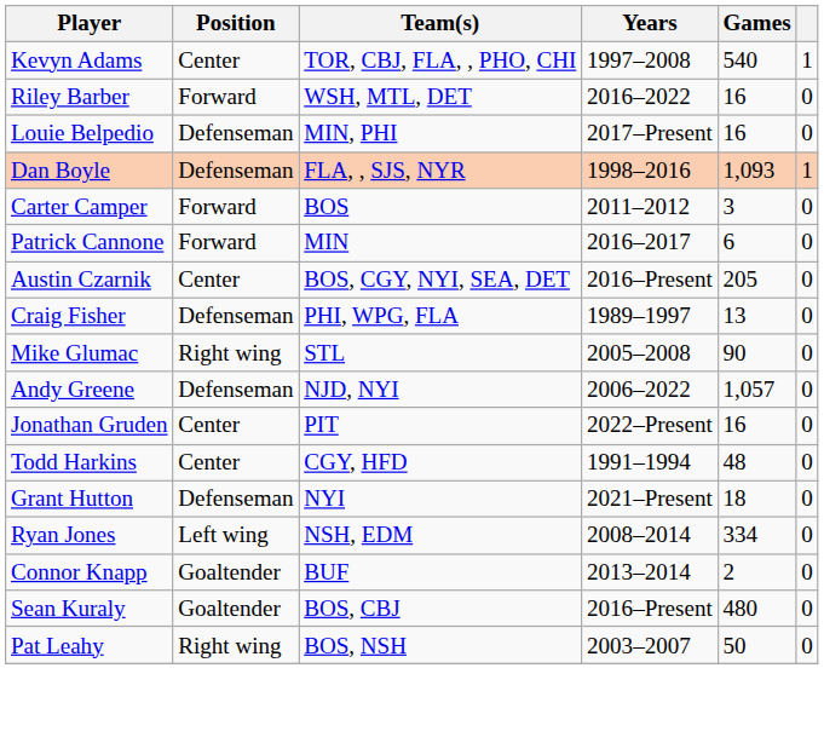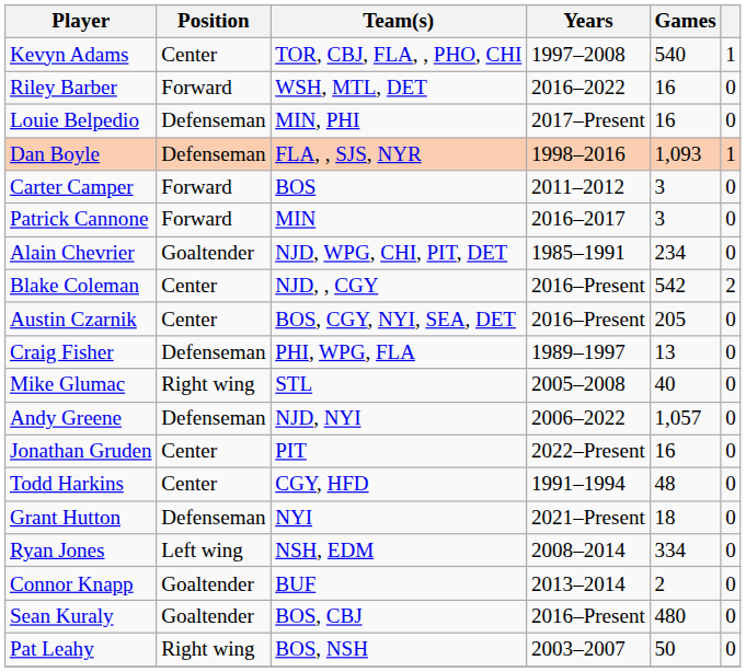Patrick Cannone | Games: 6 -> 3
+ row: Alain Chevrier | Goaltender | NJD, WPG, CHI, PIT, DET | 1985–1991 | 234 | 0
+ row: Blake Coleman | Center | NJD, , CGY | 2016–Present | 542 | 2
Mike Glumac | Games: 90 -> 40
